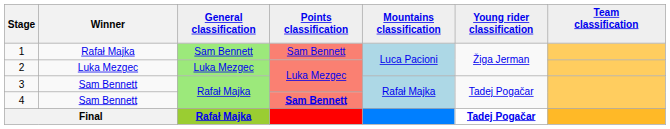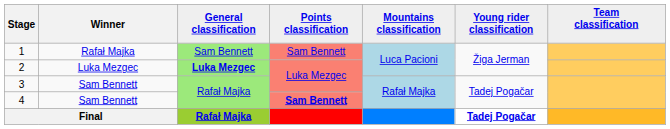2 | General classification: normal -> bold
